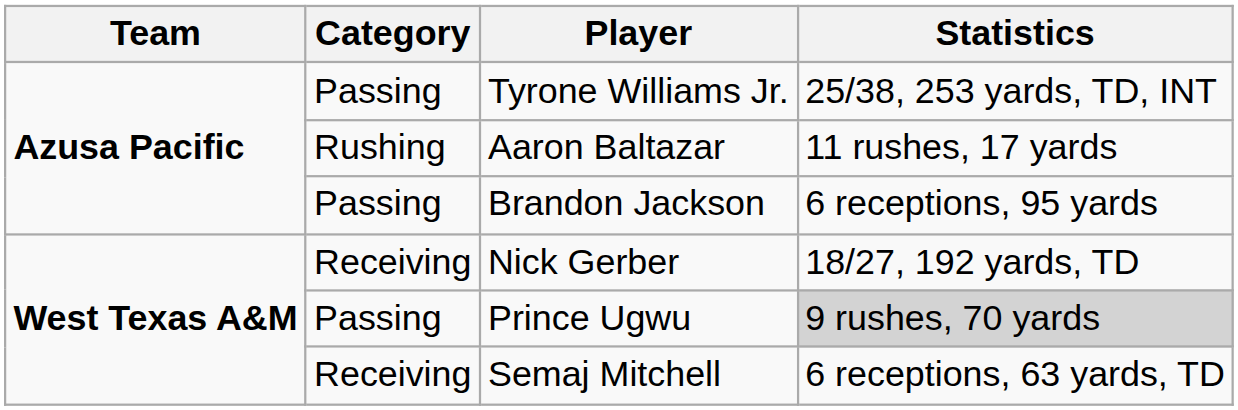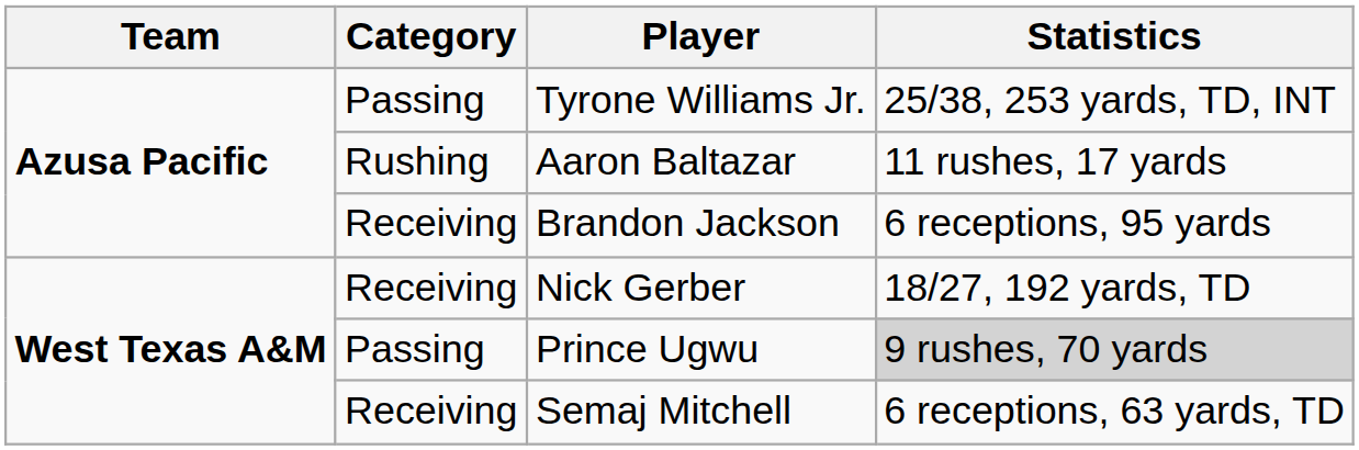Brandon Jackson | Category: Passing -> Receiving
